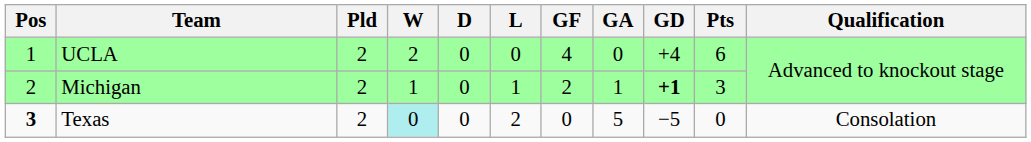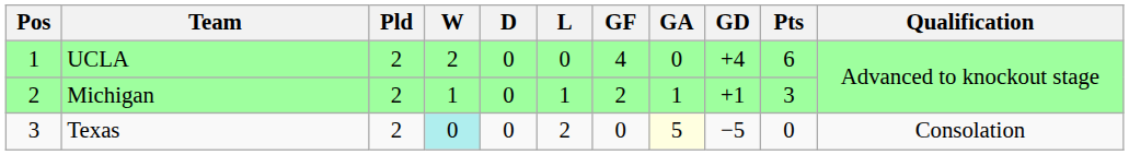Michigan | GD: bold -> normal
Texas | Pos: bold -> normal
Texas | GA: no background -> lightyellow background
